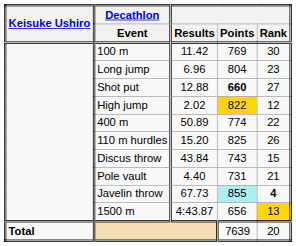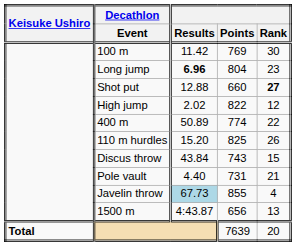Long jump | Results: normal -> bold
Shot put | Points: bold -> normal
Shot put | Rank: normal -> bold
High jump | Points: gold background -> no background
Javelin throw | Results: no background -> lightblue background
Javelin throw | Points: paleturquoise background -> no background
Javelin throw | Rank: bold -> normal
1500 m | Rank: gold background -> no background
